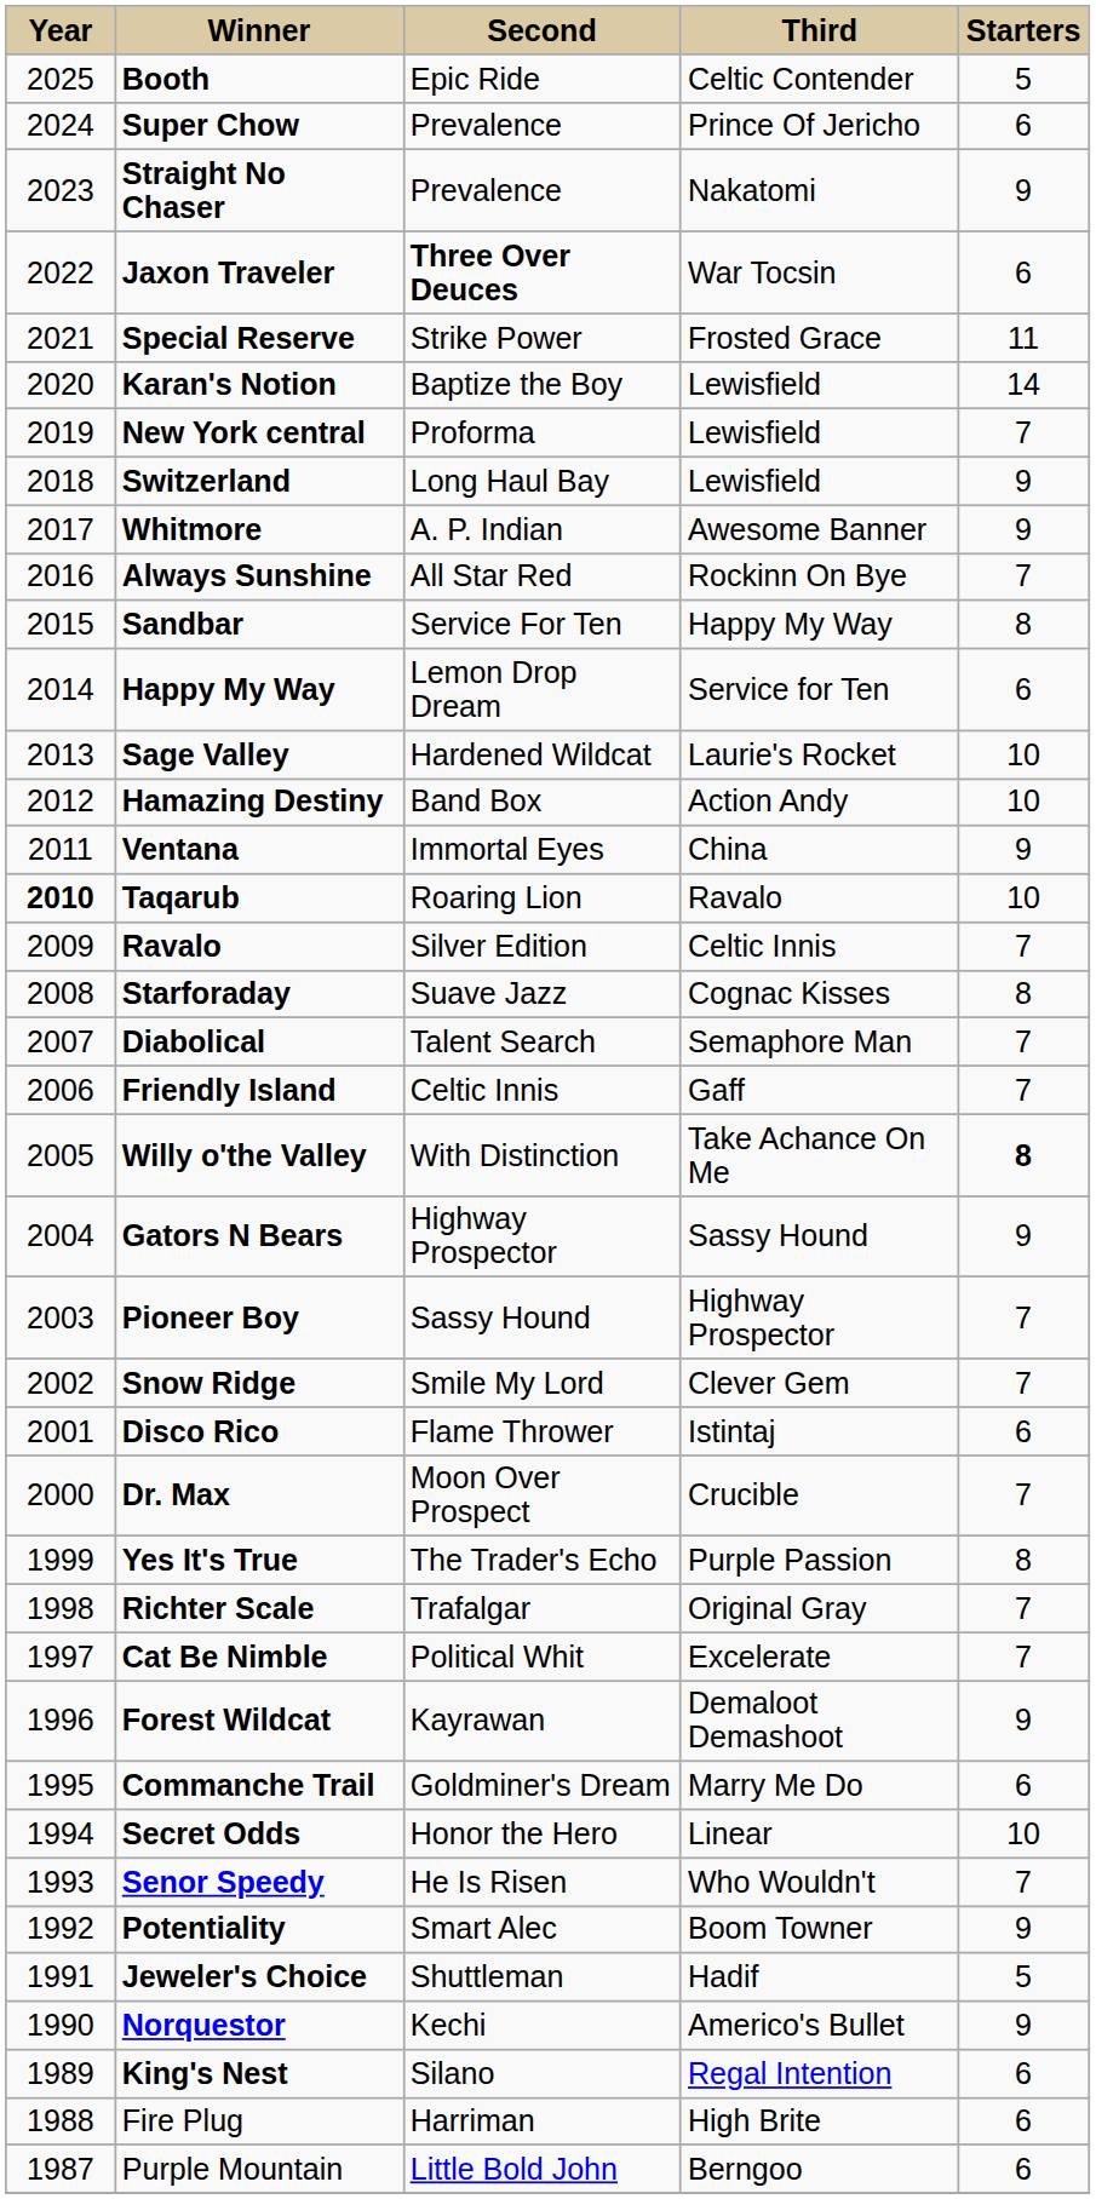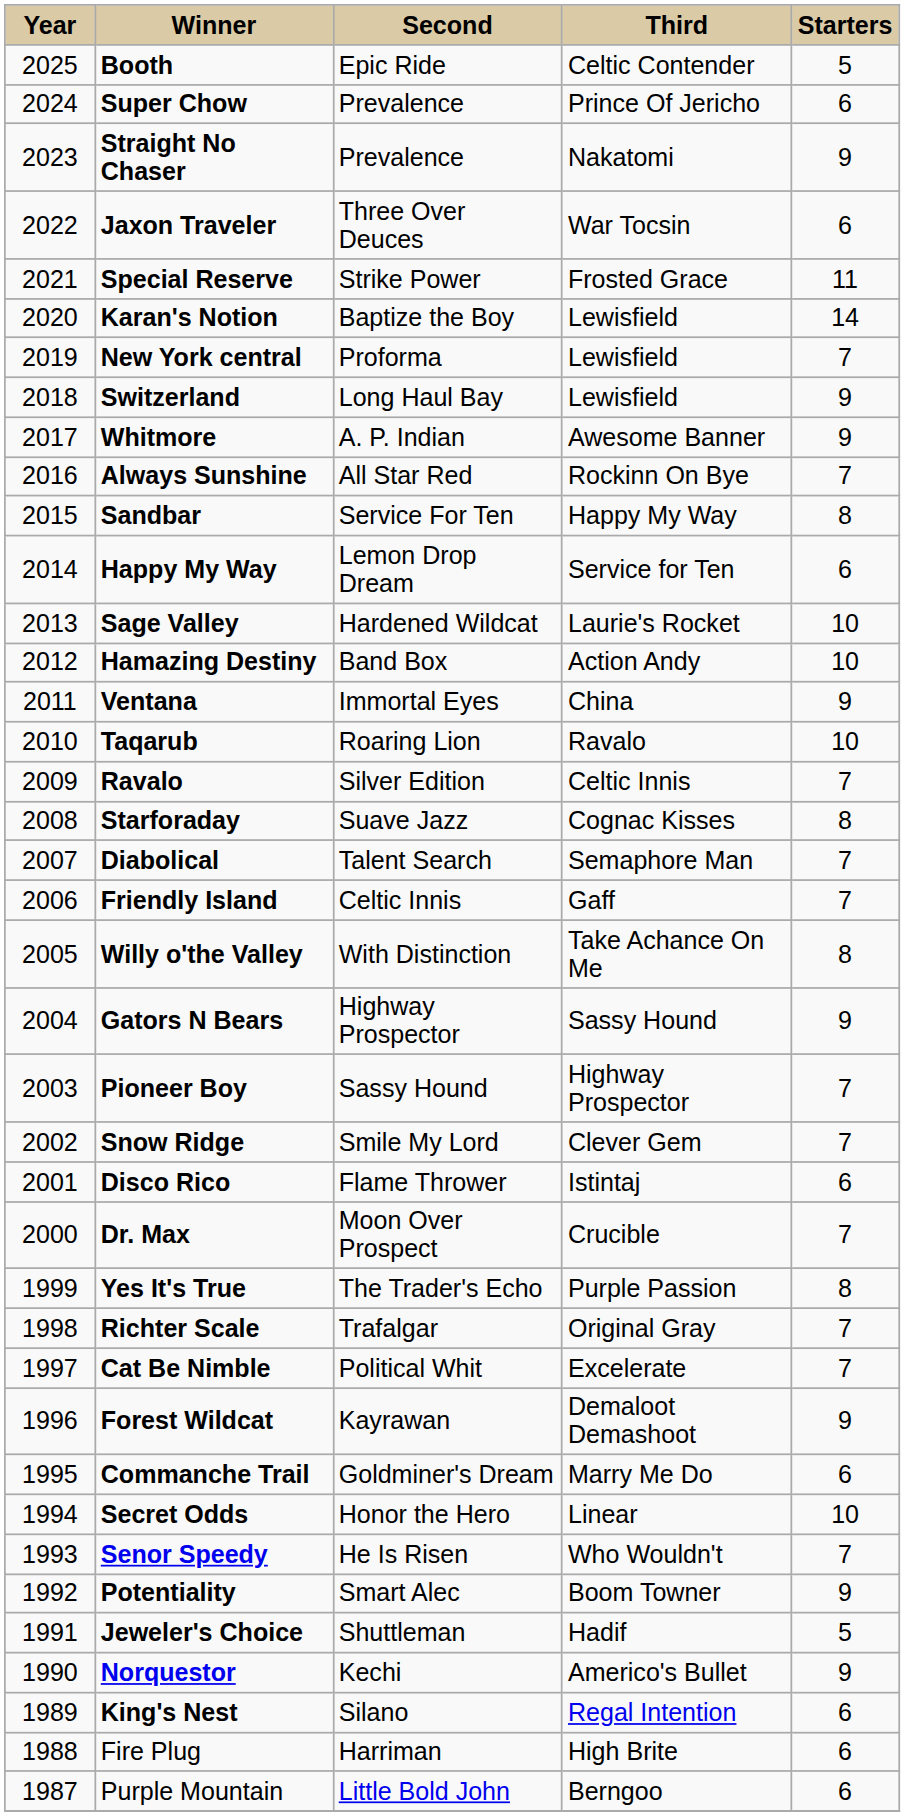Jaxon Traveler | column 3: bold -> normal
Taqarub | column 1: bold -> normal
Willy o'the Valley | column 5: bold -> normal
